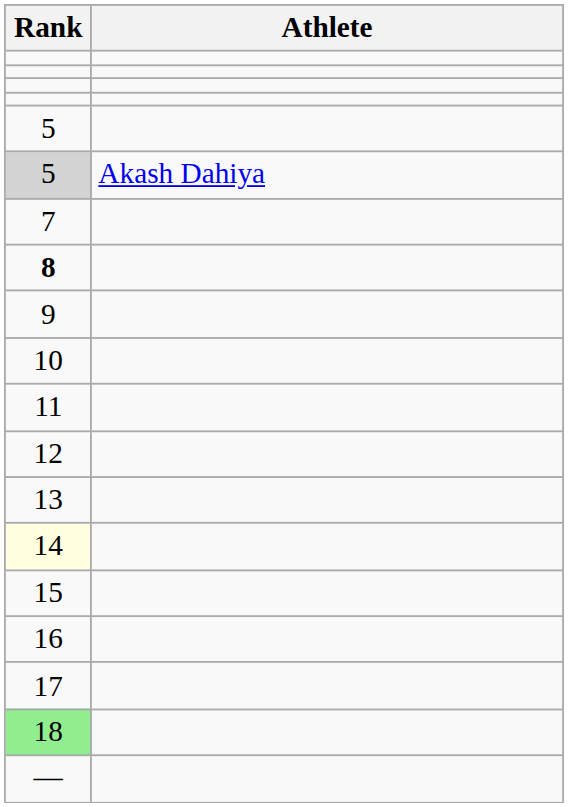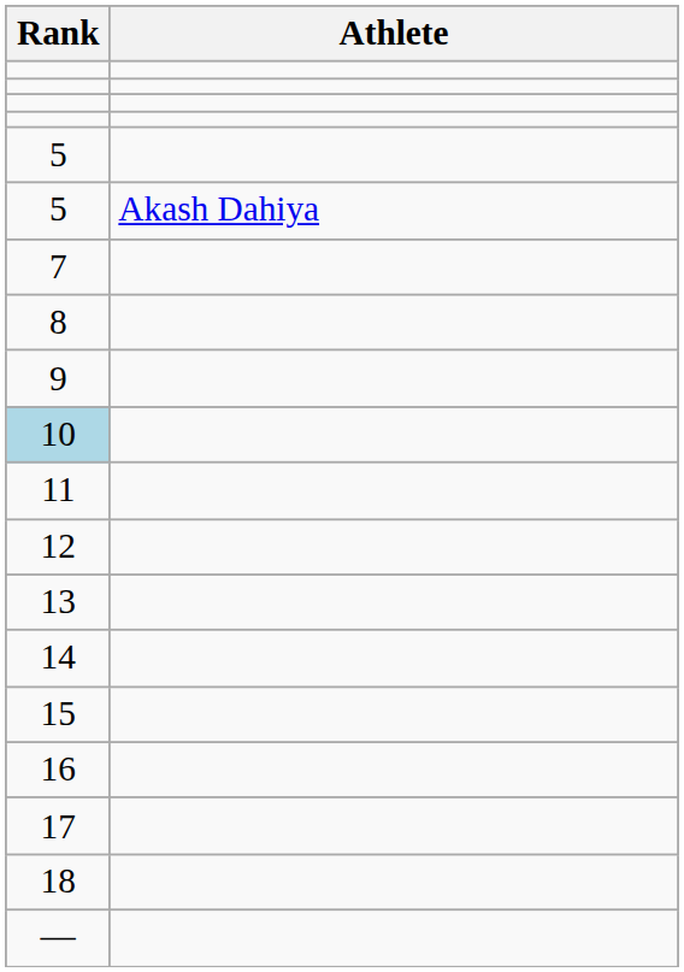row 7 | Rank: lightgrey background -> no background
row 9 | Rank: bold -> normal
row 11 | Rank: no background -> lightblue background
row 15 | Rank: lightyellow background -> no background
row 19 | Rank: lightgreen background -> no background
